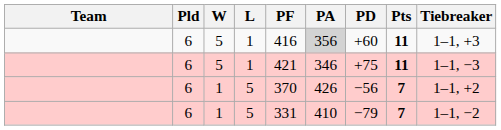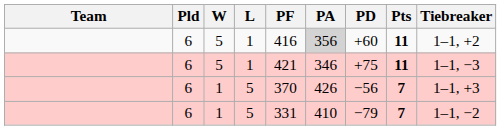row 2 | Tiebreaker: 1–1, +3 -> 1–1, +2
row 4 | Tiebreaker: 1–1, +2 -> 1–1, +3
